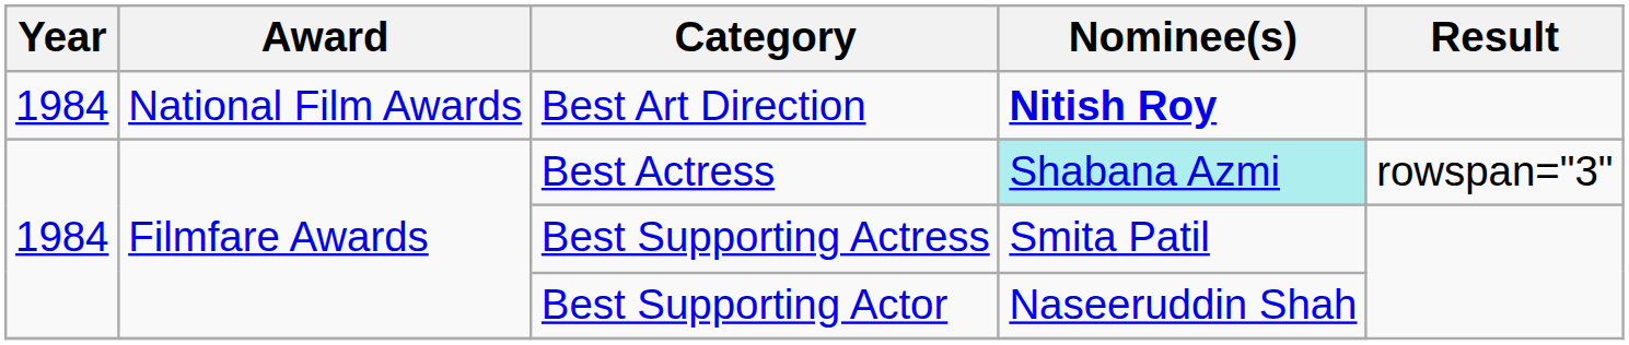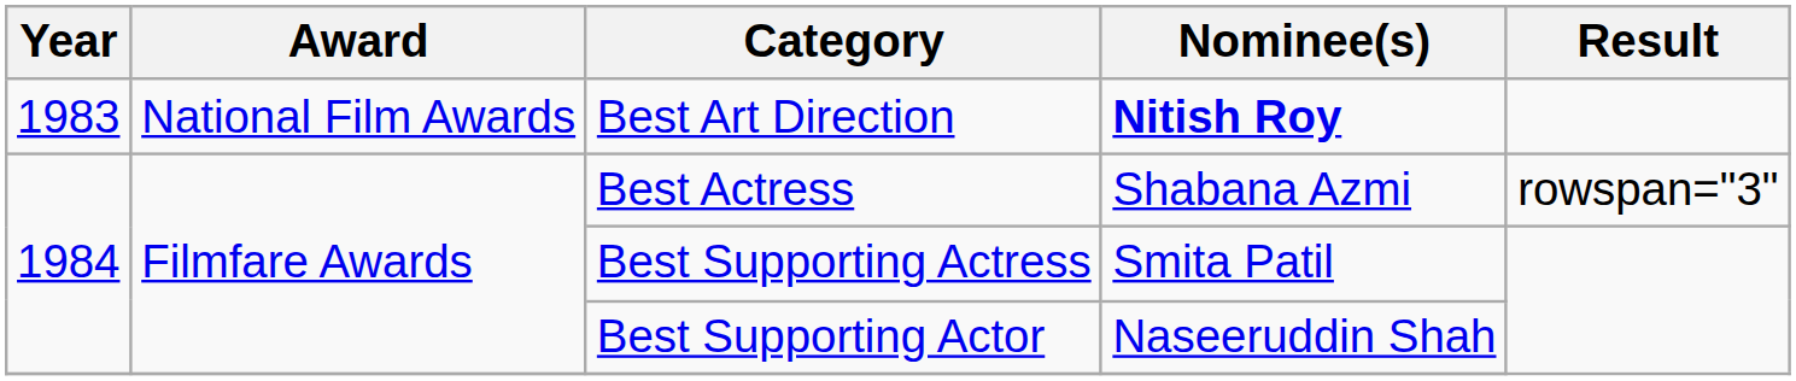Best Art Direction | Year: 1984 -> 1983
Best Actress | Nominee(s): paleturquoise background -> no background
